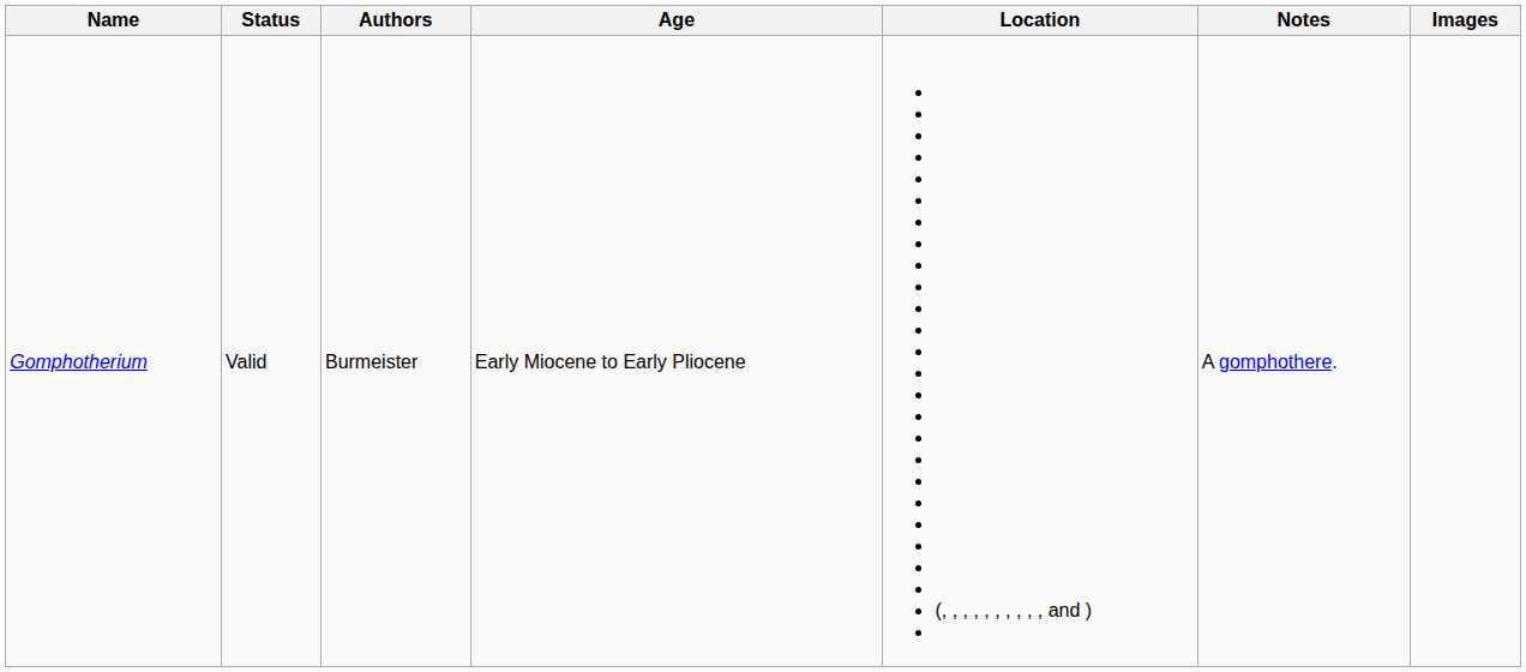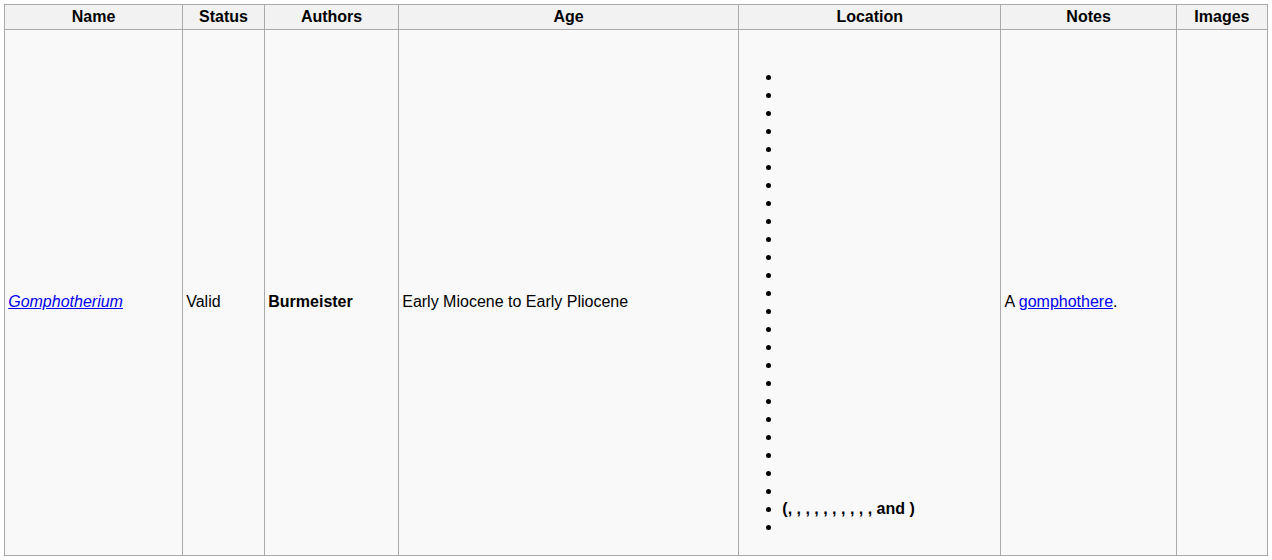Gomphotherium | Authors: normal -> bold
Gomphotherium | Location: normal -> bold
